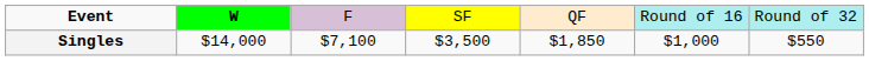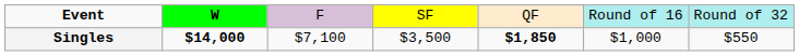Singles | column 2: normal -> bold
Singles | column 5: normal -> bold
